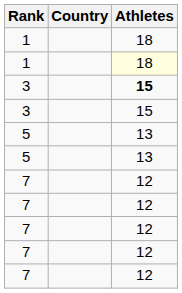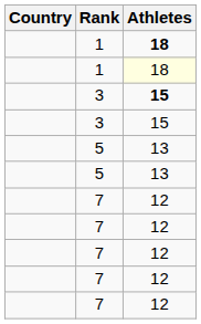columns swapped: Rank <-> Country
row 2 | Athletes: normal -> bold
